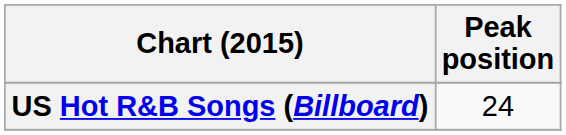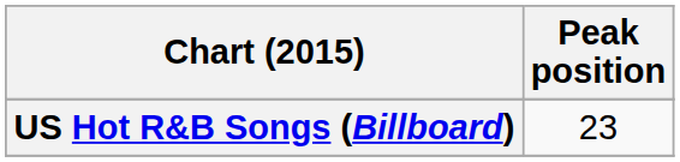US Hot R&B Songs (Billboard) | Peak position: 24 -> 23
